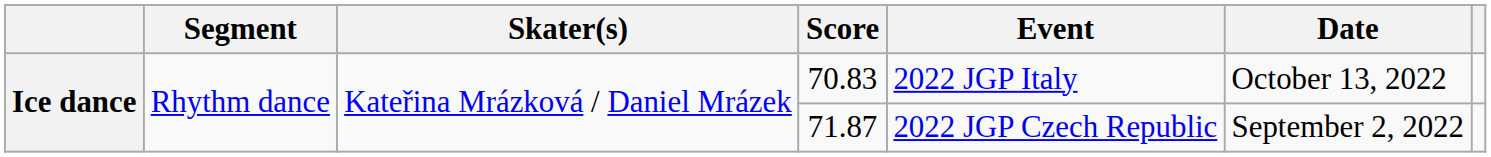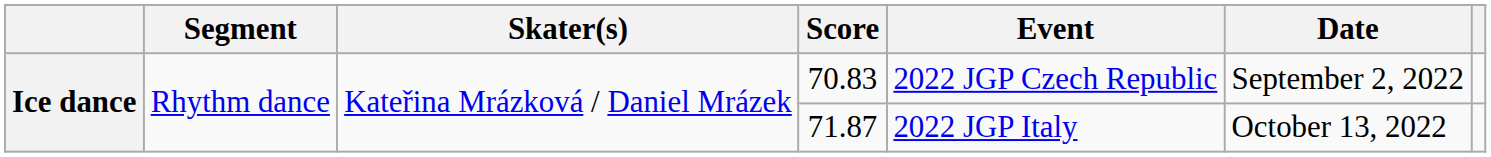70.83 | Event: 2022 JGP Italy -> 2022 JGP Czech Republic
70.83 | Date: October 13, 2022 -> September 2, 2022
71.87 | Event: 2022 JGP Czech Republic -> 2022 JGP Italy
71.87 | Date: September 2, 2022 -> October 13, 2022
